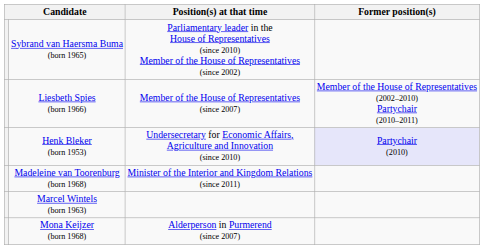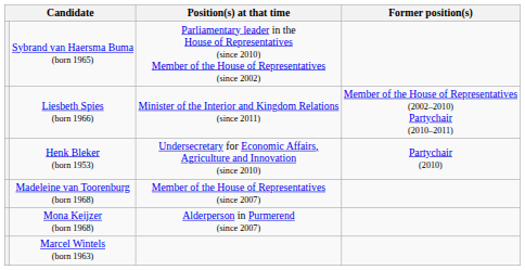Liesbeth Spies (born 1966) | Position(s) at that time: Member of the House of Representatives (since 2007) -> Minister of the Interior and Kingdom Relations (since 2011)
Henk Bleker (born 1953) | Former position(s): lavender background -> no background
Madeleine van Toorenburg (born 1968) | Position(s) at that time: Minister of the Interior and Kingdom Relations (since 2011) -> Member of the House of Representatives (since 2007)
rows swapped: Mona Keijzer (born 1968) <-> Marcel Wintels (born 1963)
